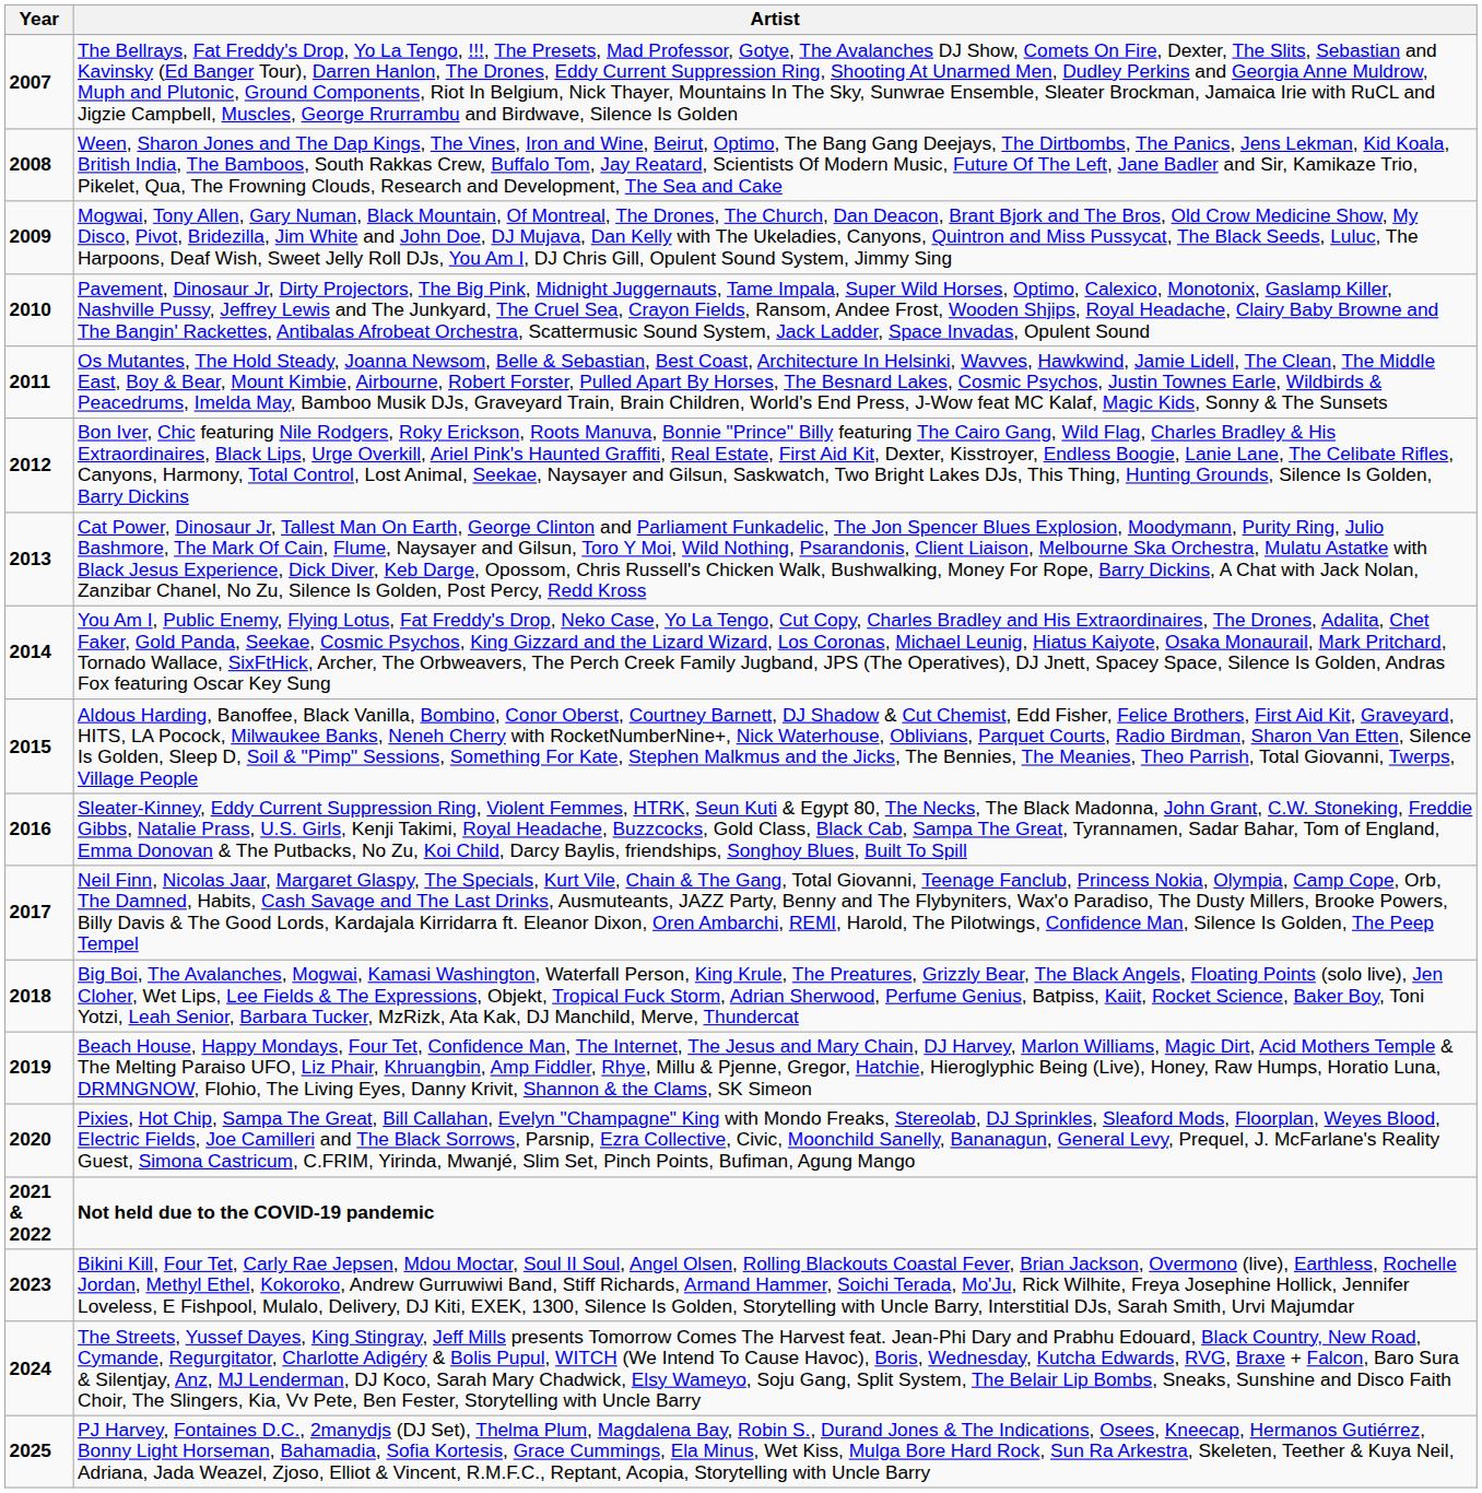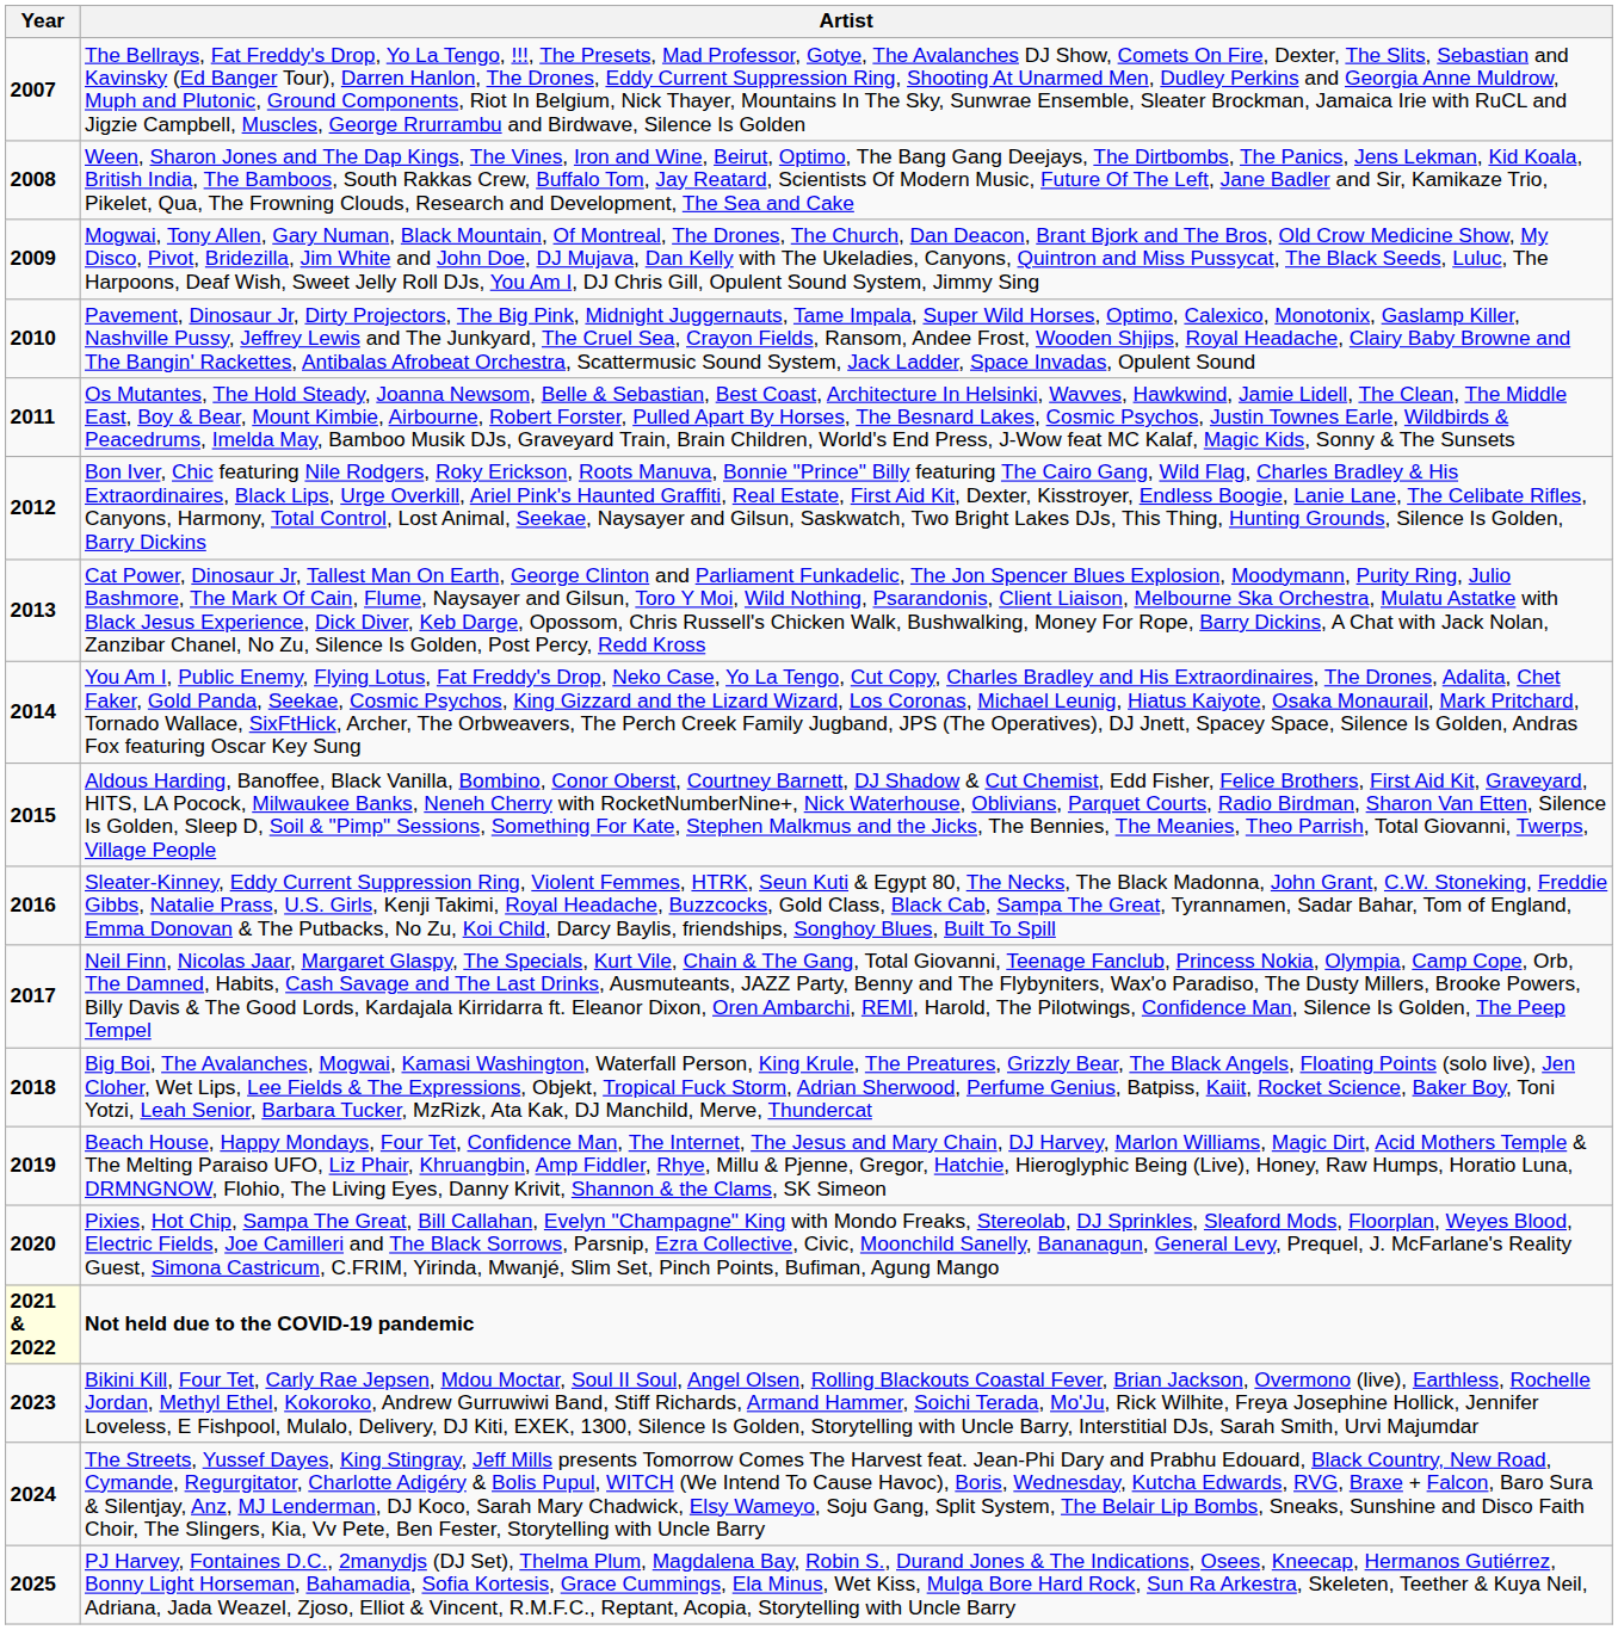Not held due to the COVID-19 pandemic | Year: no background -> lightyellow background
